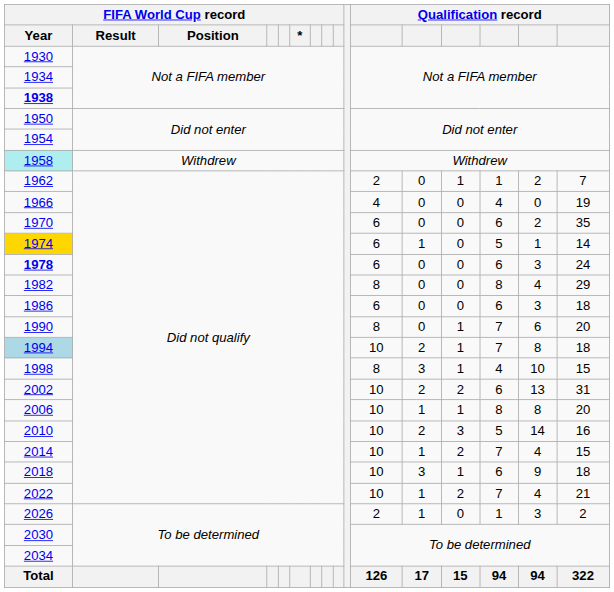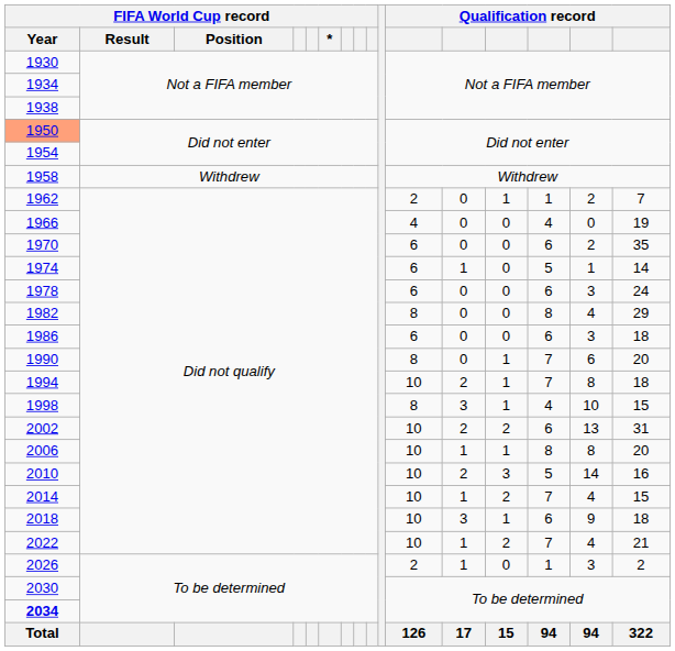1938 | FIFA World Cup record / Year: bold -> normal
1950 | FIFA World Cup record / Year: no background -> lightsalmon background
1958 | FIFA World Cup record / Year: paleturquoise background -> no background
1974 | FIFA World Cup record / Year: gold background -> no background
1978 | FIFA World Cup record / Year: bold -> normal
1994 | FIFA World Cup record / Year: lightblue background -> no background
2034 | FIFA World Cup record / Year: normal -> bold
